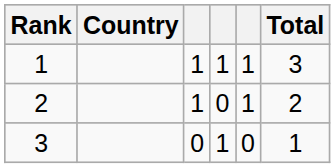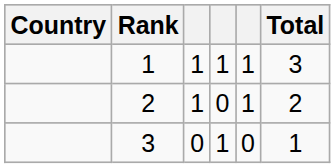columns swapped: Rank <-> Country
